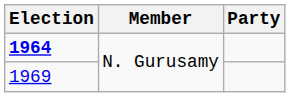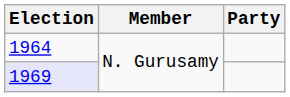1964 | Election: bold -> normal
1969 | Election: no background -> lavender background
